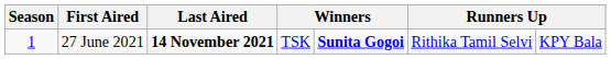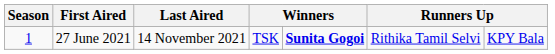27 June 2021 | Last Aired: bold -> normal
